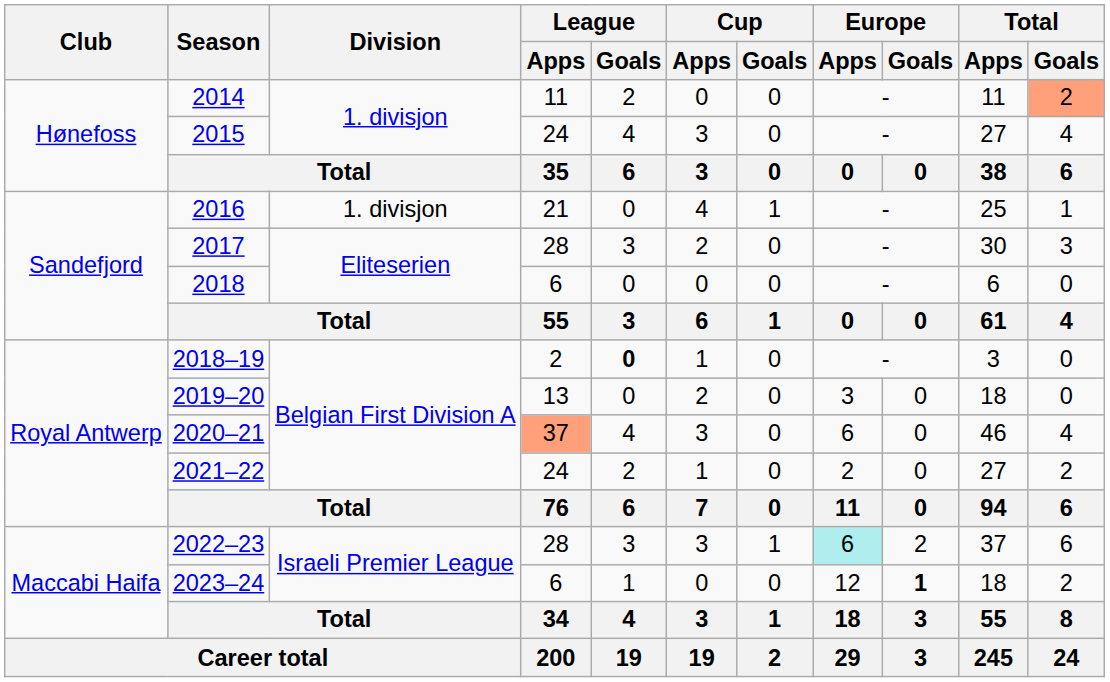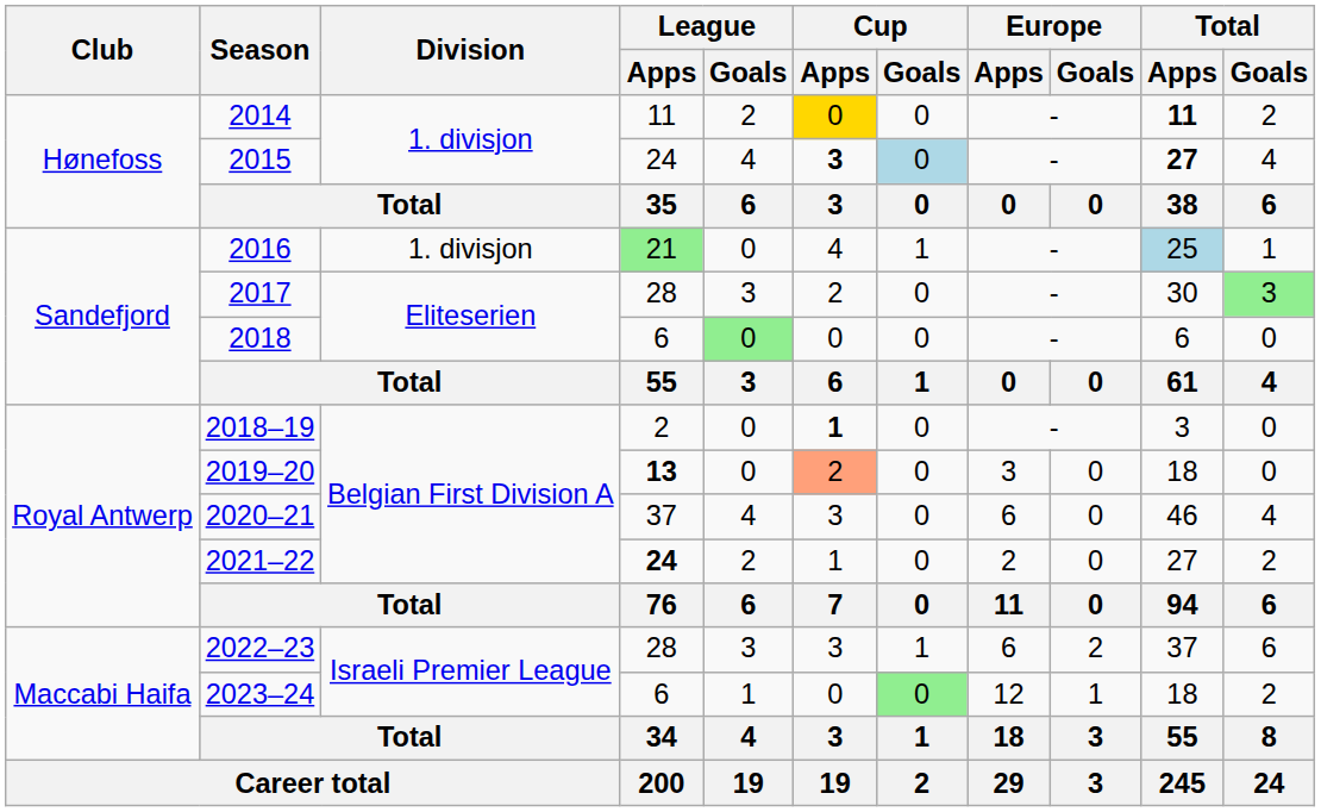2014 | Cup / Apps: no background -> gold background
2014 | Total / Apps: normal -> bold
2014 | Total / Goals: lightsalmon background -> no background
2015 | Cup / Apps: normal -> bold
2015 | Cup / Goals: no background -> lightblue background
2015 | Total / Apps: normal -> bold
2016 | League / Apps: no background -> lightgreen background
2016 | Total / Apps: no background -> lightblue background
2017 | Total / Goals: no background -> lightgreen background
2018 | League / Goals: no background -> lightgreen background
2018–19 | League / Goals: bold -> normal
2018–19 | Cup / Apps: normal -> bold
2019–20 | League / Apps: normal -> bold
2019–20 | Cup / Apps: no background -> lightsalmon background
2020–21 | League / Apps: lightsalmon background -> no background
2021–22 | League / Apps: normal -> bold
2022–23 | Europe / Apps: paleturquoise background -> no background
2023–24 | Cup / Goals: no background -> lightgreen background
2023–24 | Europe / Goals: bold -> normal
